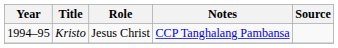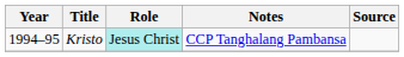Kristo | Role: no background -> paleturquoise background
